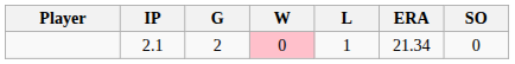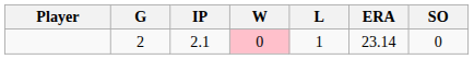columns swapped: G <-> IP
row 2 | ERA: 21.34 -> 23.14
